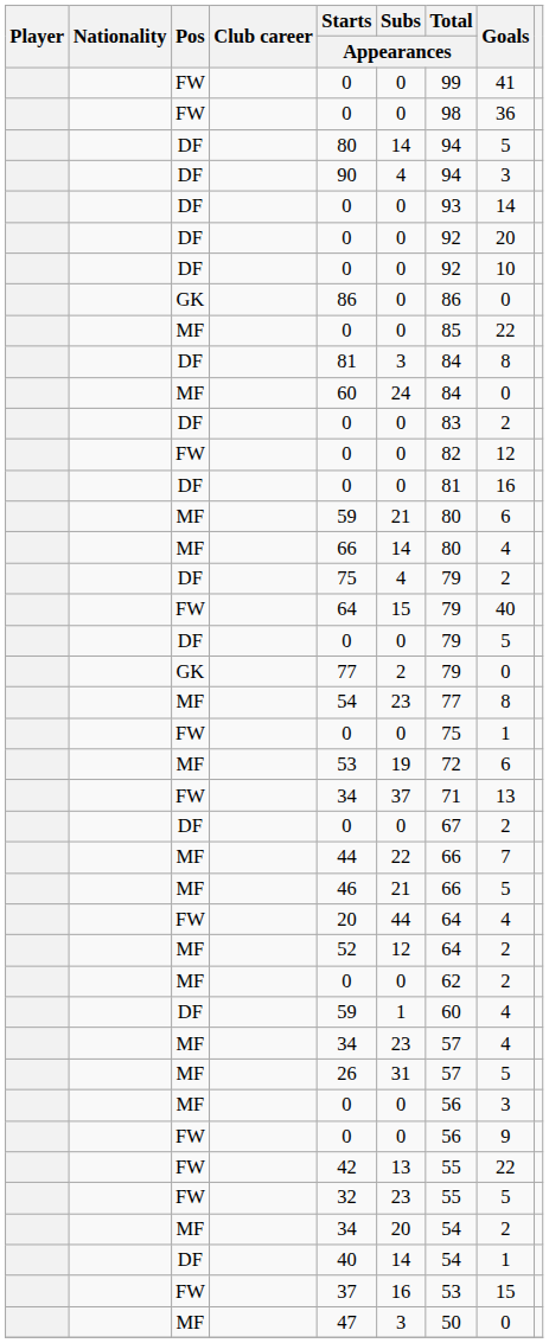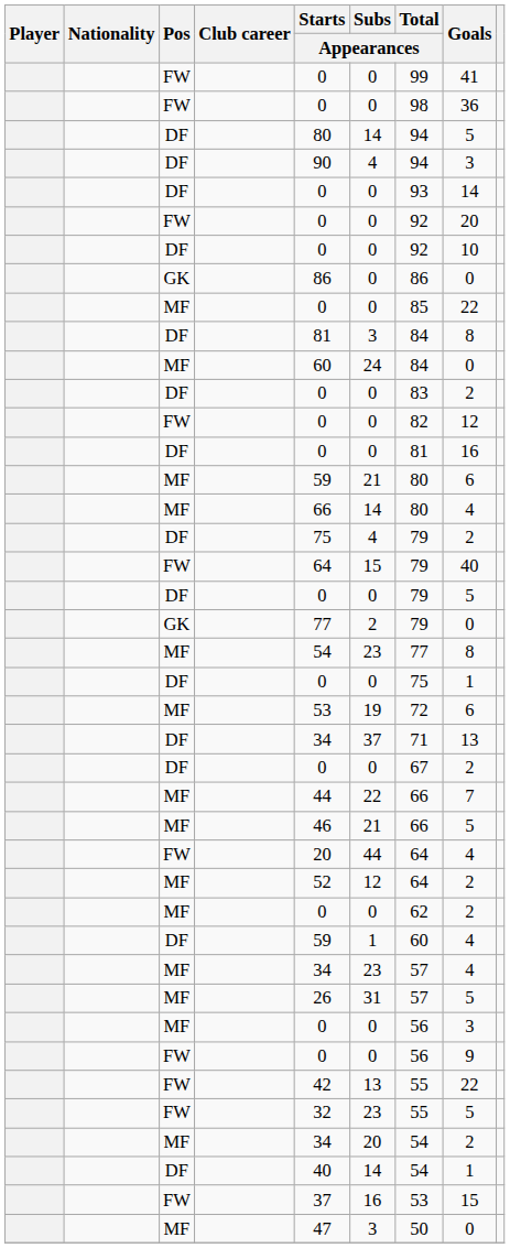row 8 | Pos: DF -> FW
row 24 | Pos: FW -> DF
row 26 | Pos: FW -> DF
